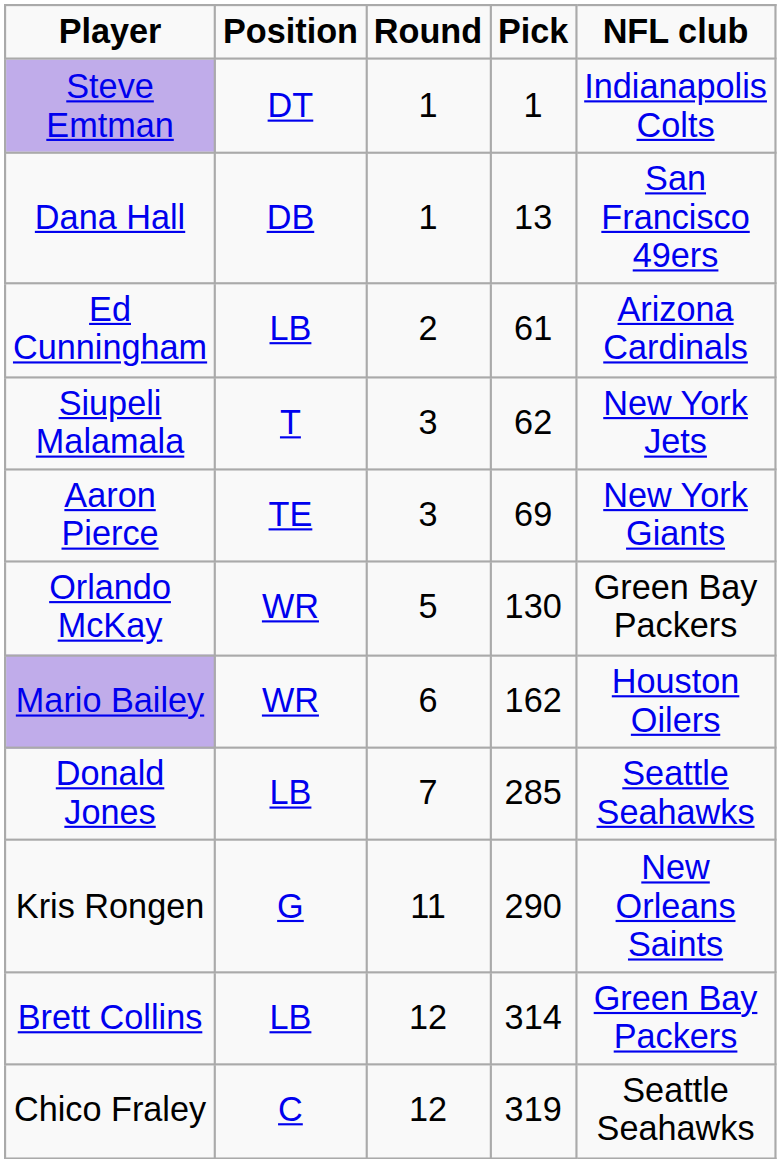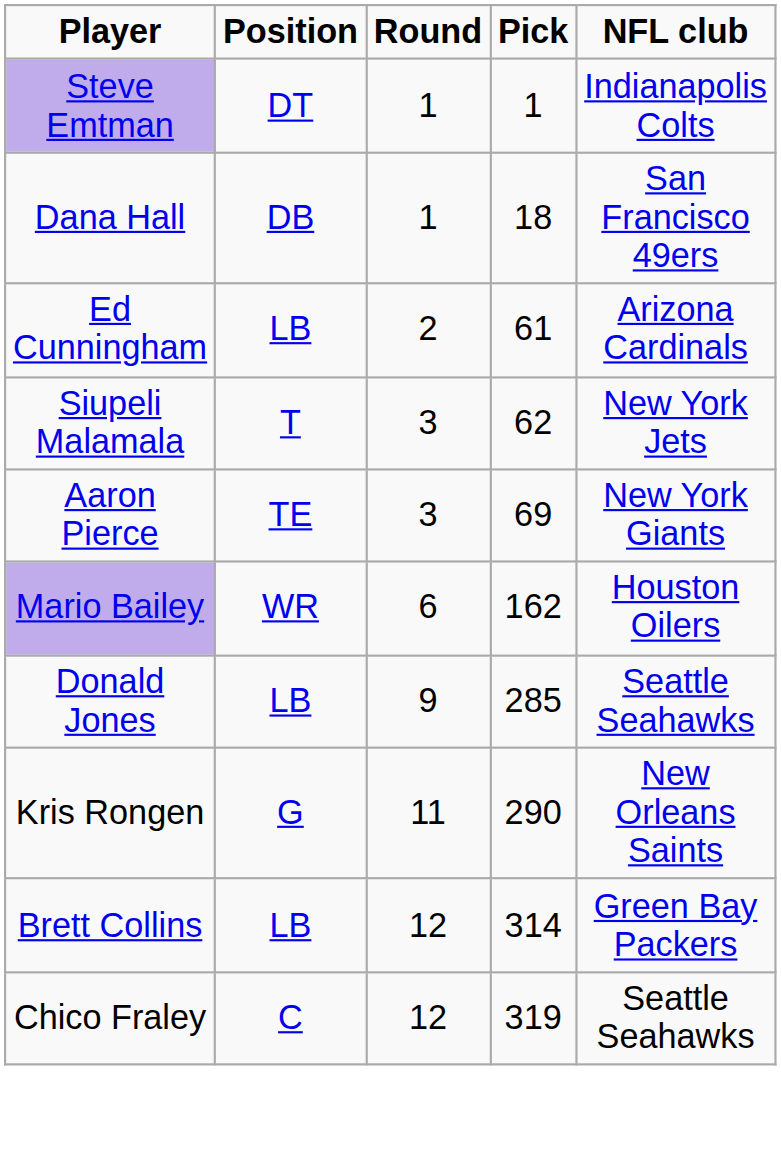Dana Hall | Pick: 13 -> 18
- row: Orlando McKay | WR | 5 | 130 | Green Bay Packers
Donald Jones | Round: 7 -> 9
